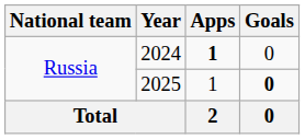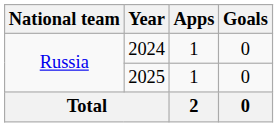2024 | Apps: bold -> normal
2025 | Goals: bold -> normal
